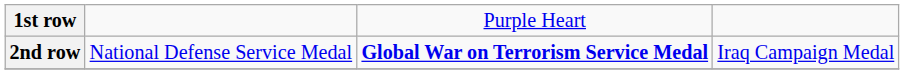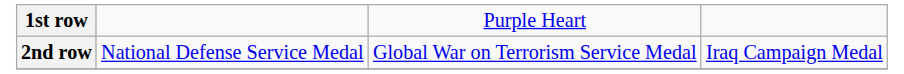2nd row | column 3: bold -> normal
